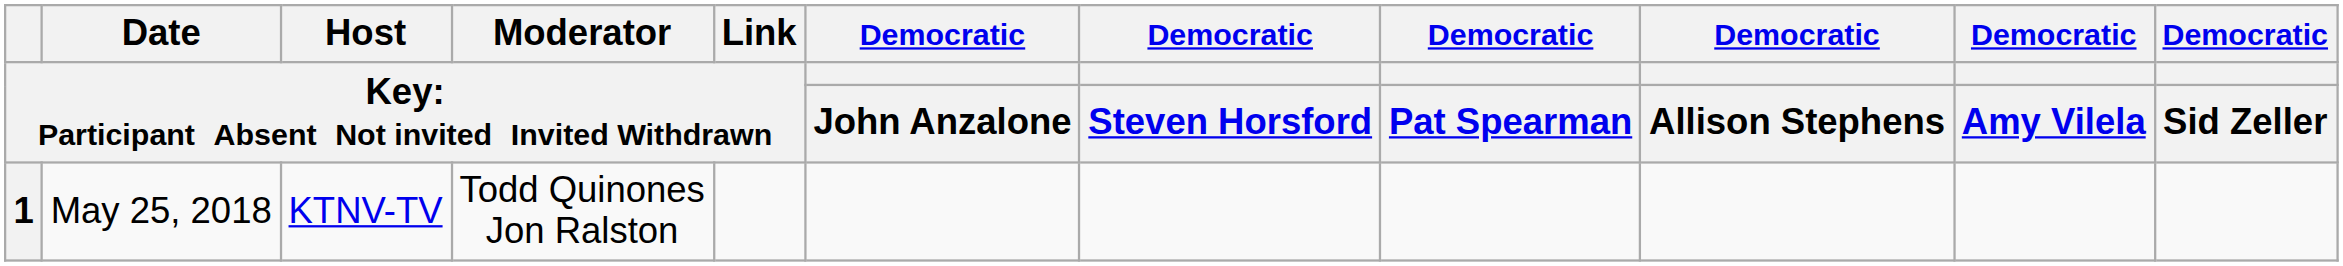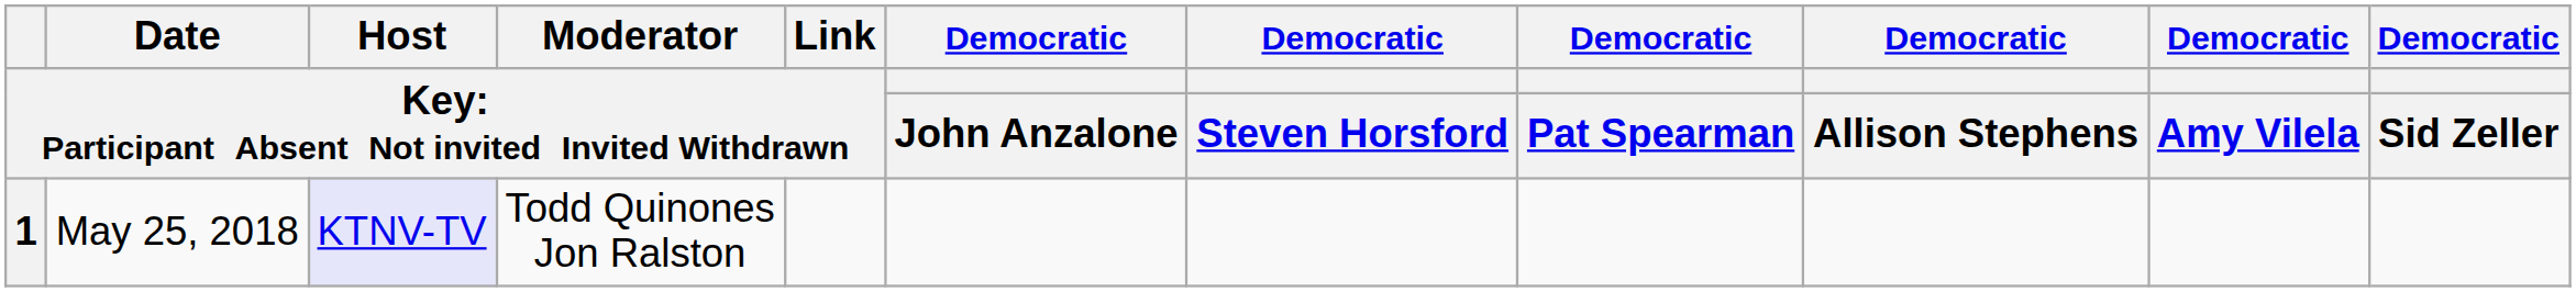1 | column 3: no background -> lavender background
